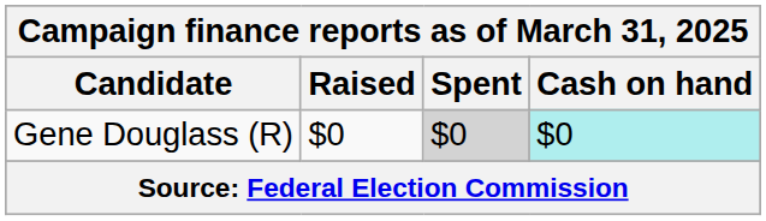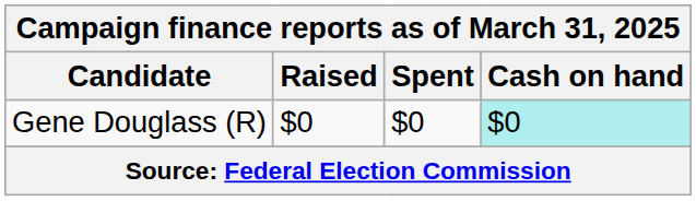Gene Douglass (R) | Spent: lightgrey background -> no background
